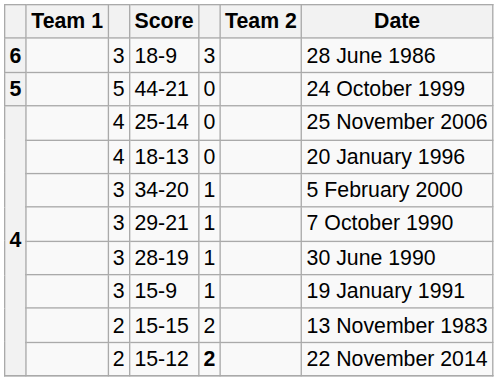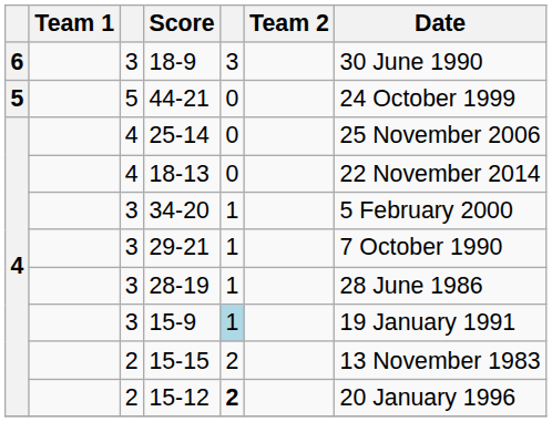18-9 | Date: 28 June 1986 -> 30 June 1990
18-13 | Date: 20 January 1996 -> 22 November 2014
28-19 | Date: 30 June 1990 -> 28 June 1986
15-9 | column 5: no background -> lightblue background
15-12 | Date: 22 November 2014 -> 20 January 1996
